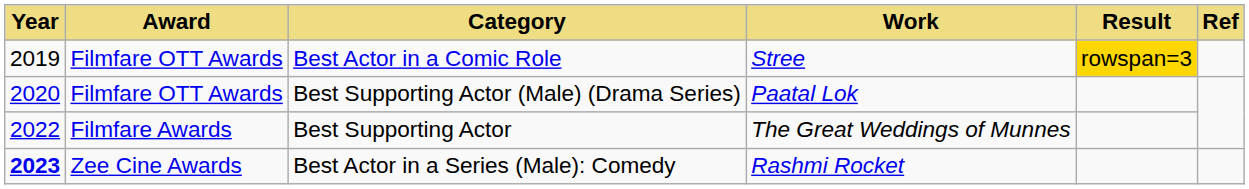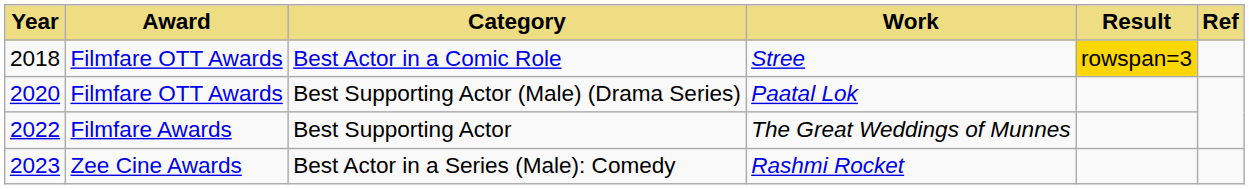Best Actor in a Comic Role | Year: 2019 -> 2018
Best Actor in a Series (Male): Comedy | Year: bold -> normal
